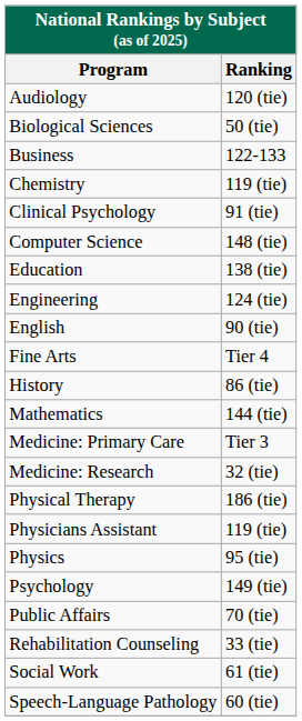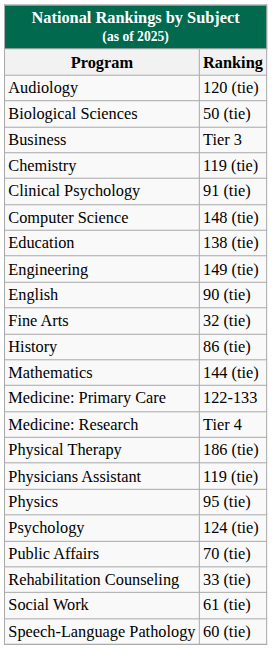Business | Ranking: 122-133 -> Tier 3
Engineering | Ranking: 124 (tie) -> 149 (tie)
Fine Arts | Ranking: Tier 4 -> 32 (tie)
Medicine: Primary Care | Ranking: Tier 3 -> 122-133
Medicine: Research | Ranking: 32 (tie) -> Tier 4
Psychology | Ranking: 149 (tie) -> 124 (tie)
